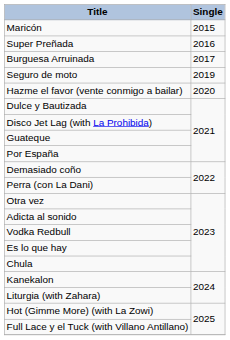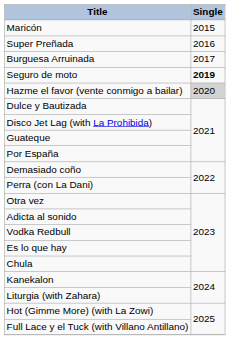Seguro de moto | Single: normal -> bold
Hazme el favor (vente conmigo a bailar) | Single: no background -> lightgrey background
